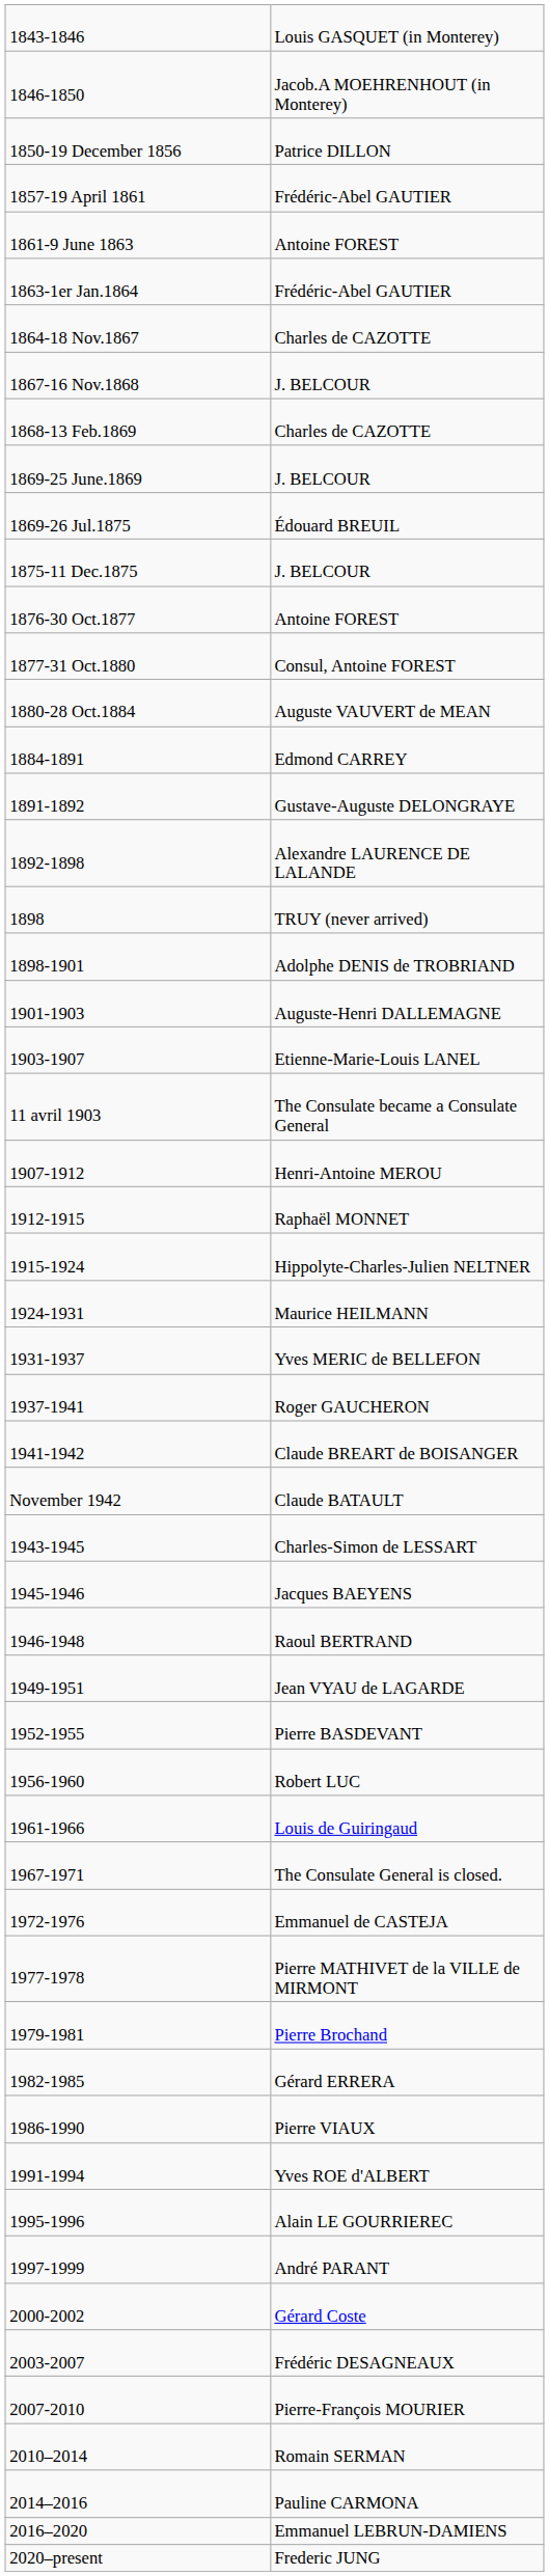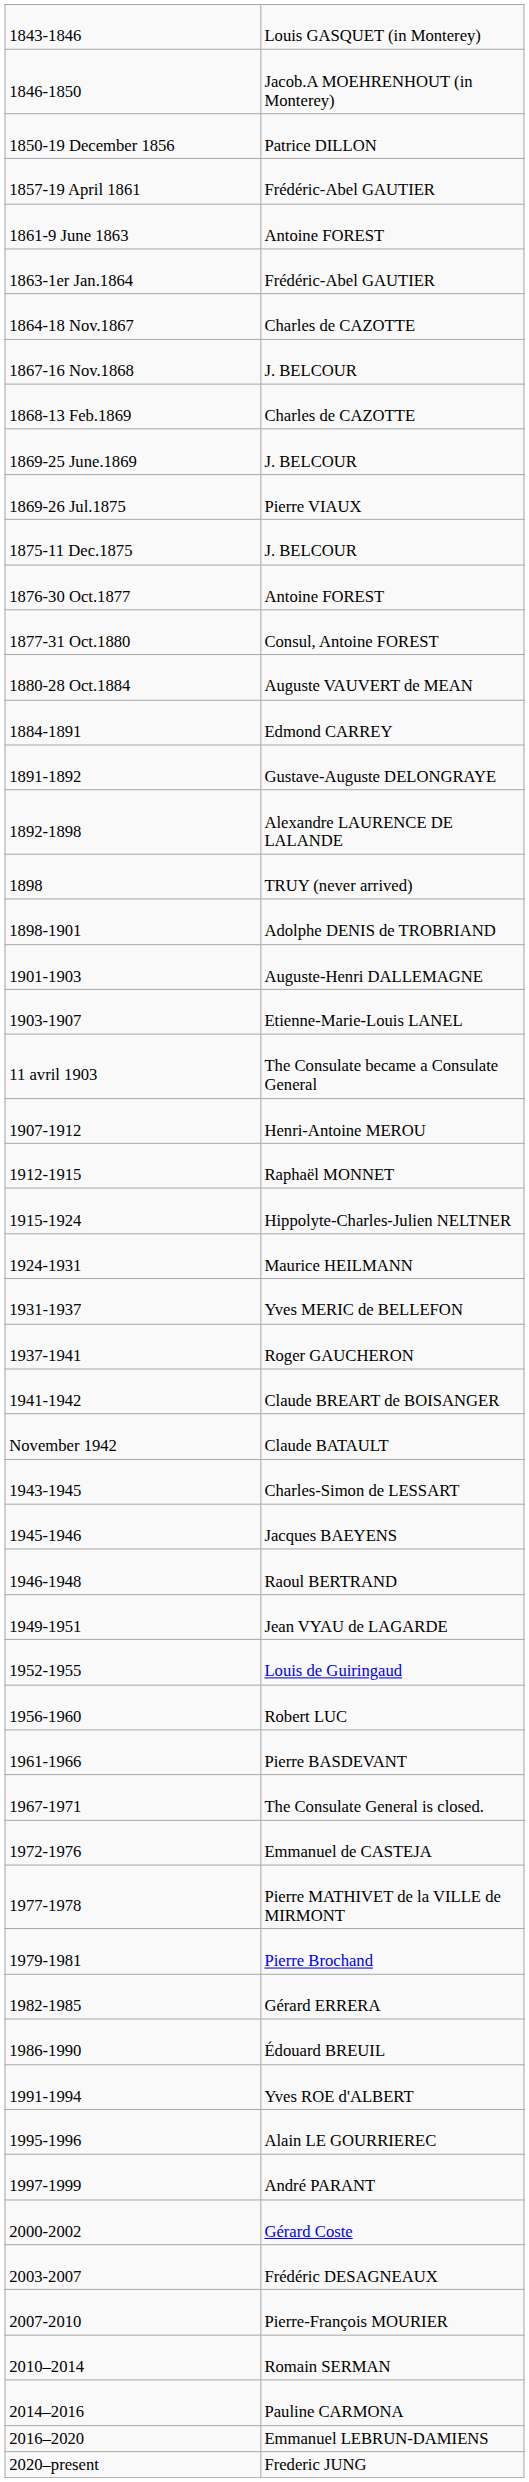row 11 | column 2: Édouard BREUIL -> Pierre VIAUX
row 36 | column 2: Pierre BASDEVANT -> Louis de Guiringaud
row 38 | column 2: Louis de Guiringaud -> Pierre BASDEVANT
row 44 | column 2: Pierre VIAUX -> Édouard BREUIL
